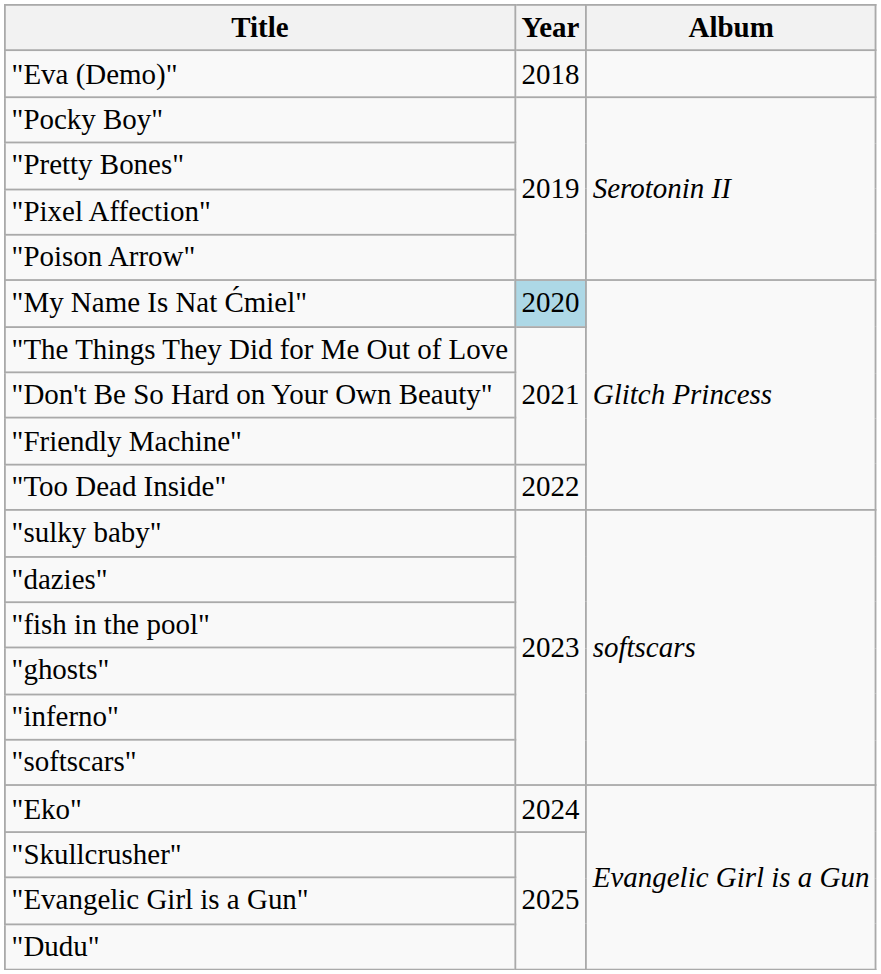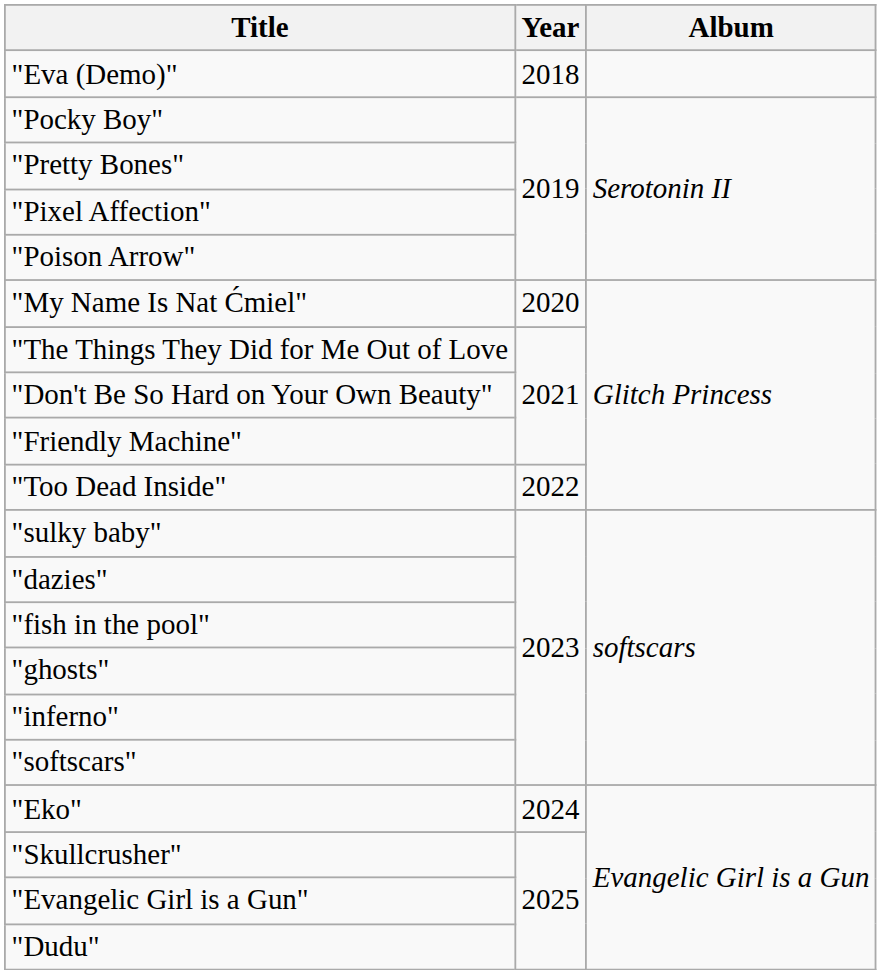"My Name Is Nat Ćmiel" | Year: lightblue background -> no background
